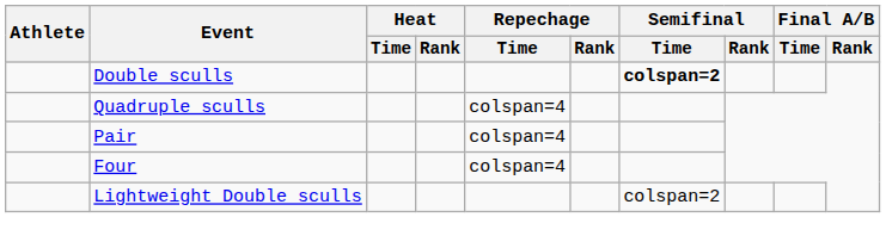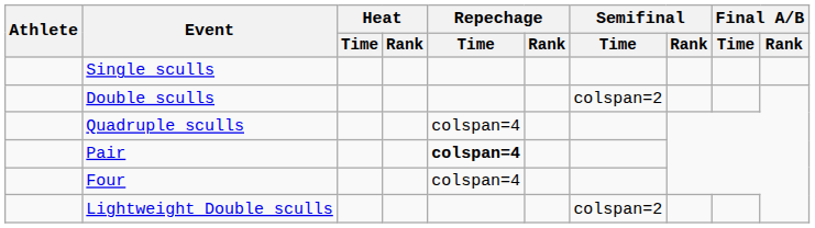+ row: Single sculls
Double sculls | Semifinal / Time: bold -> normal
Pair | Repechage / Time: normal -> bold
